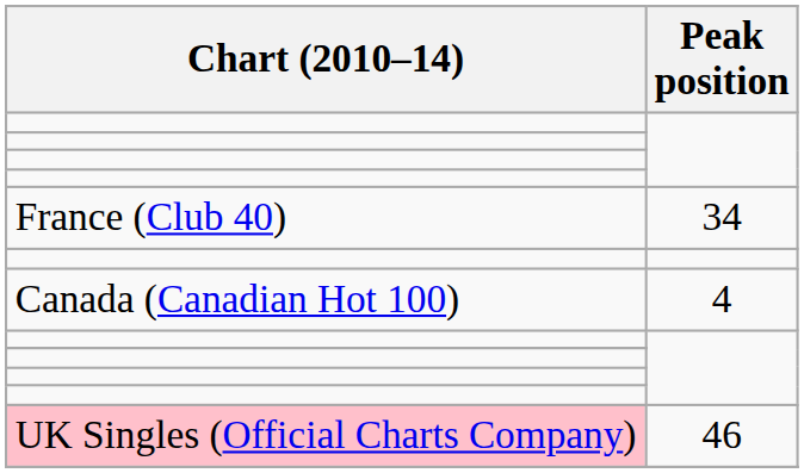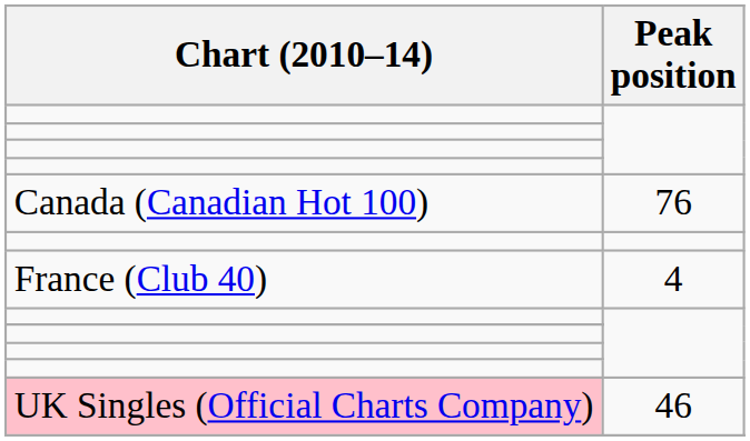row 6 | Chart (2010–14): France (Club 40) -> Canada (Canadian Hot 100)
row 6 | Peak position: 34 -> 76
row 8 | Chart (2010–14): Canada (Canadian Hot 100) -> France (Club 40)
